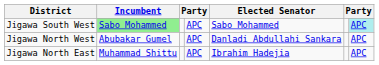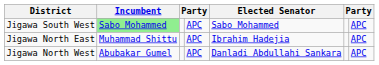Jigawa South West | column 7: paleturquoise background -> no background
rows swapped: Jigawa North West <-> Jigawa North East
